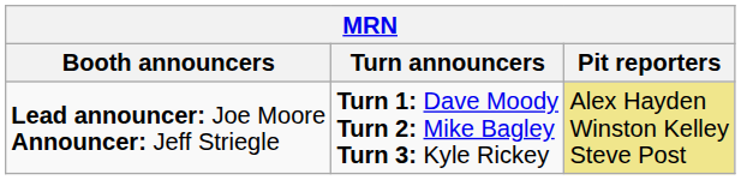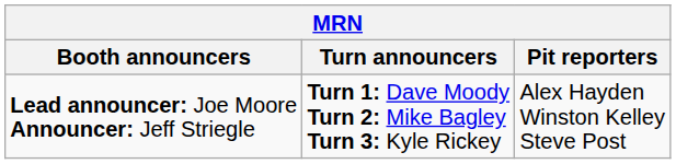Lead announcer: Joe Moore Announcer: Jeff Striegle | Pit reporters: khaki background -> no background
